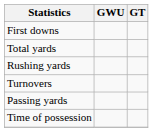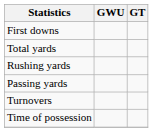rows swapped: Passing yards <-> Turnovers
